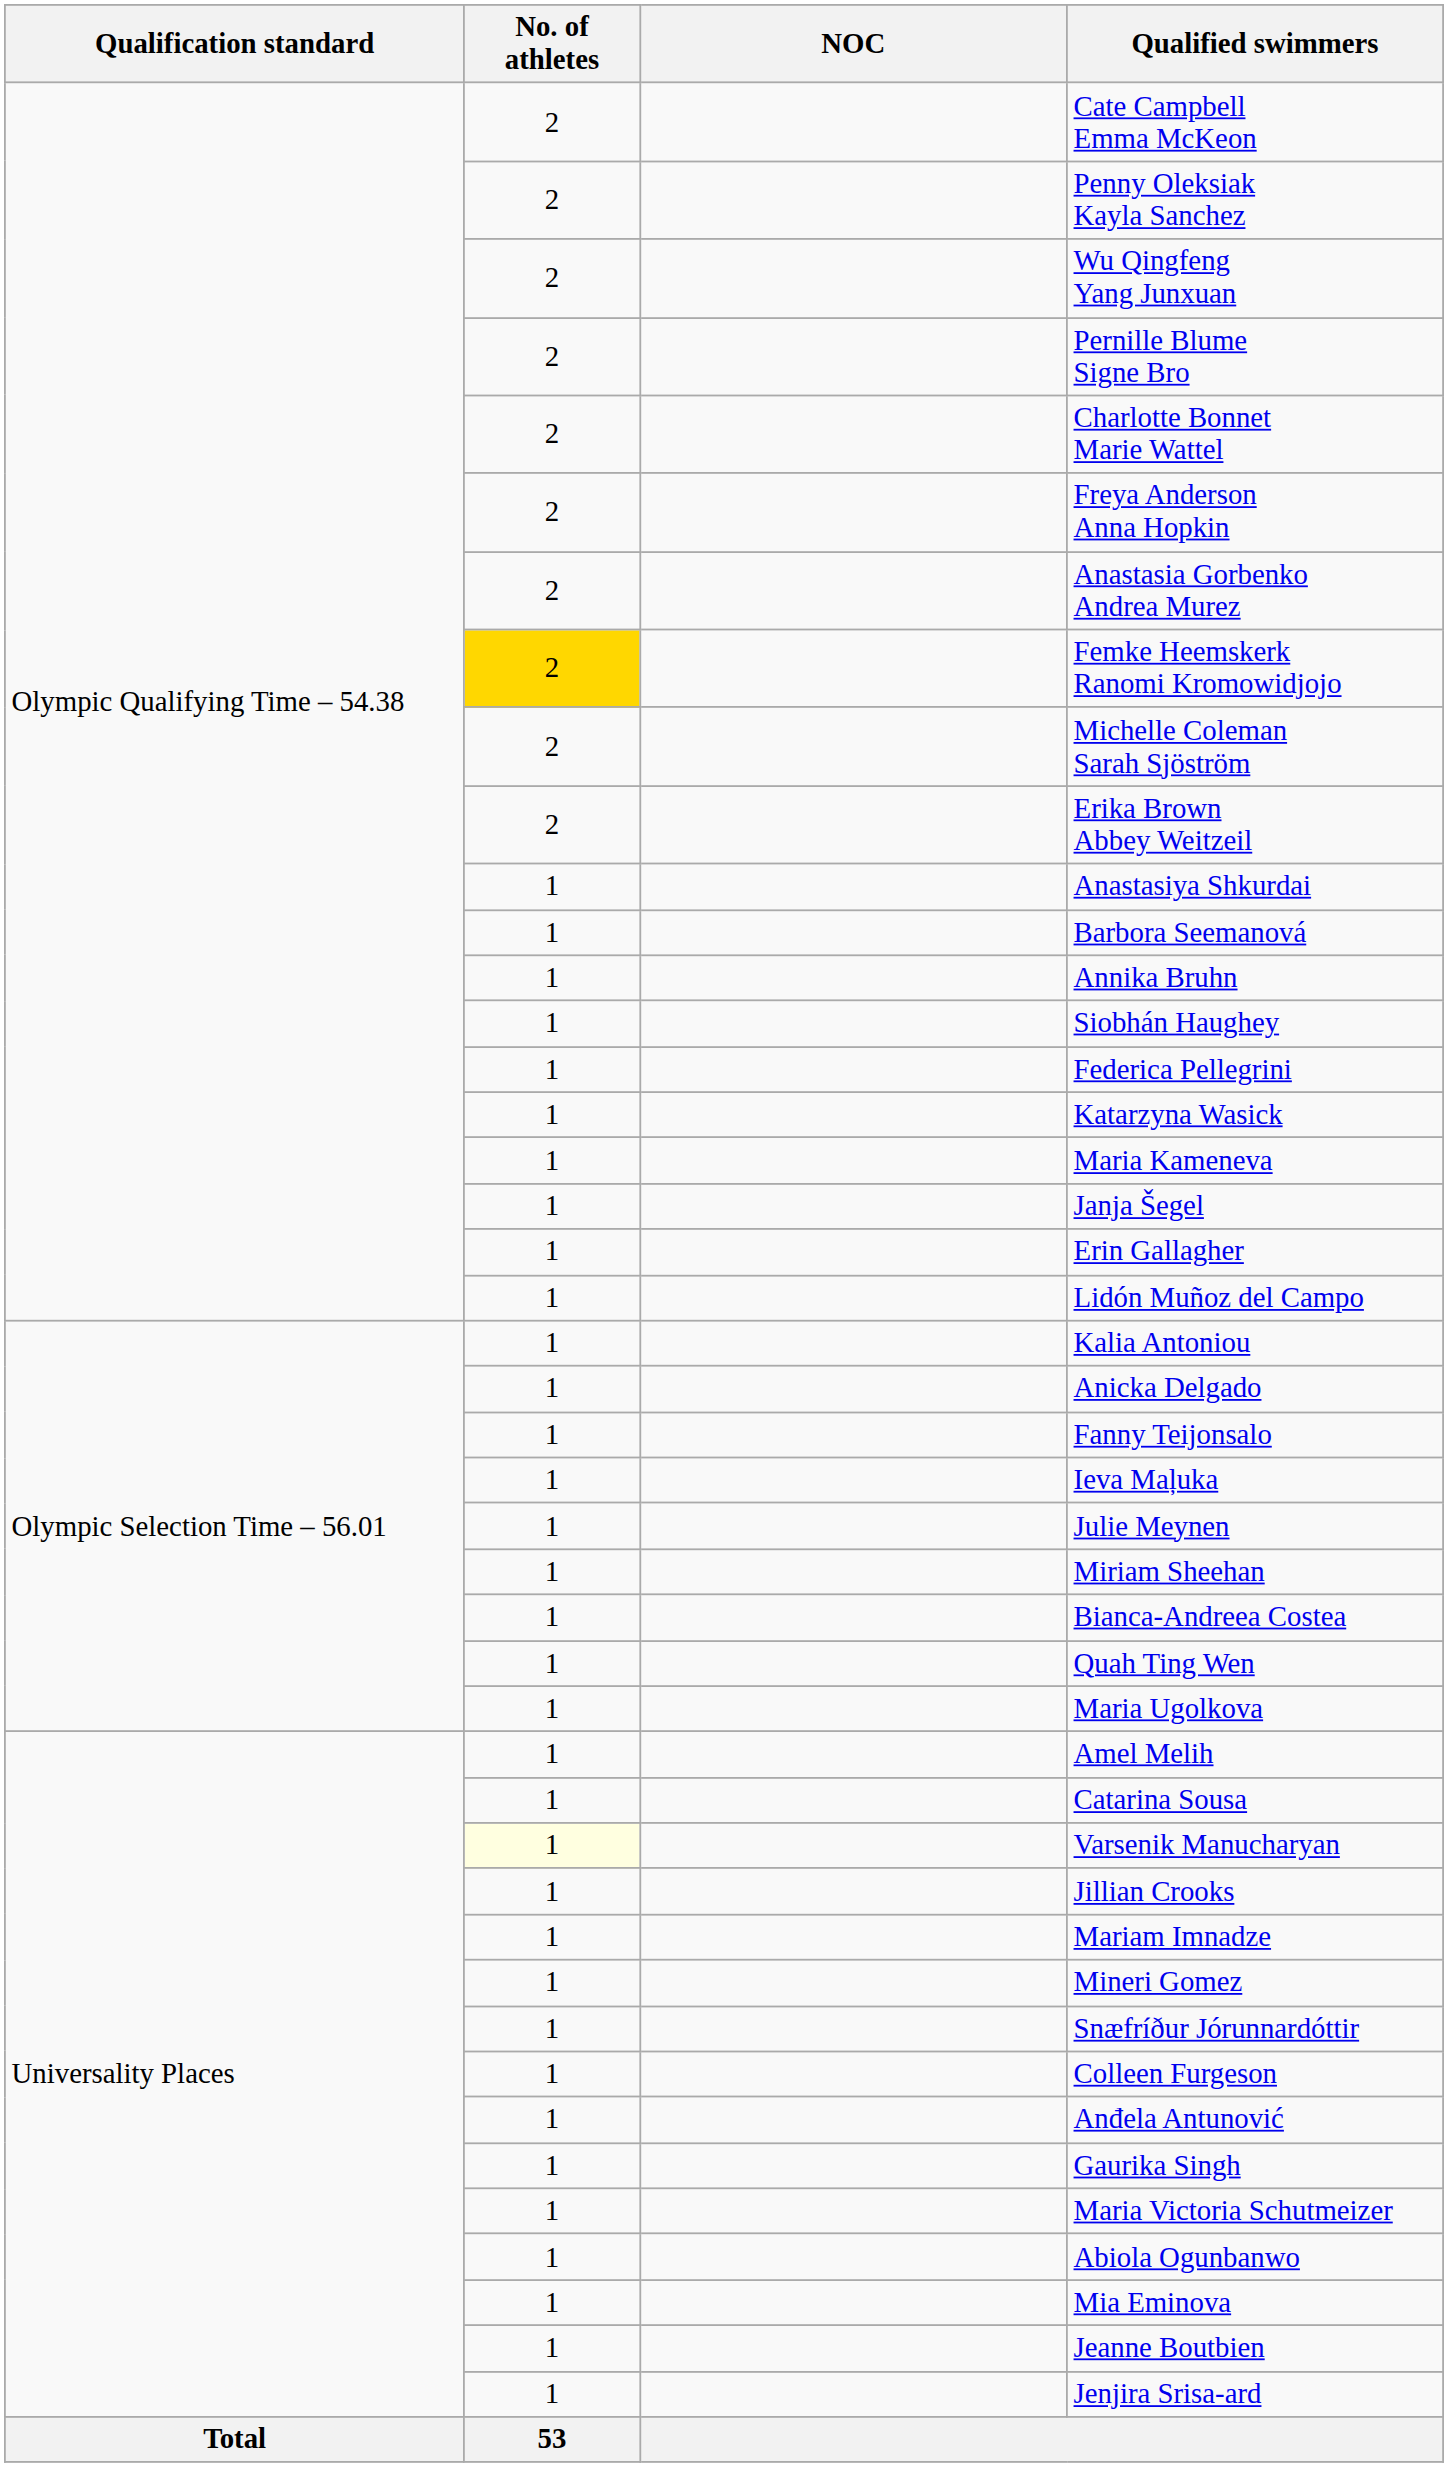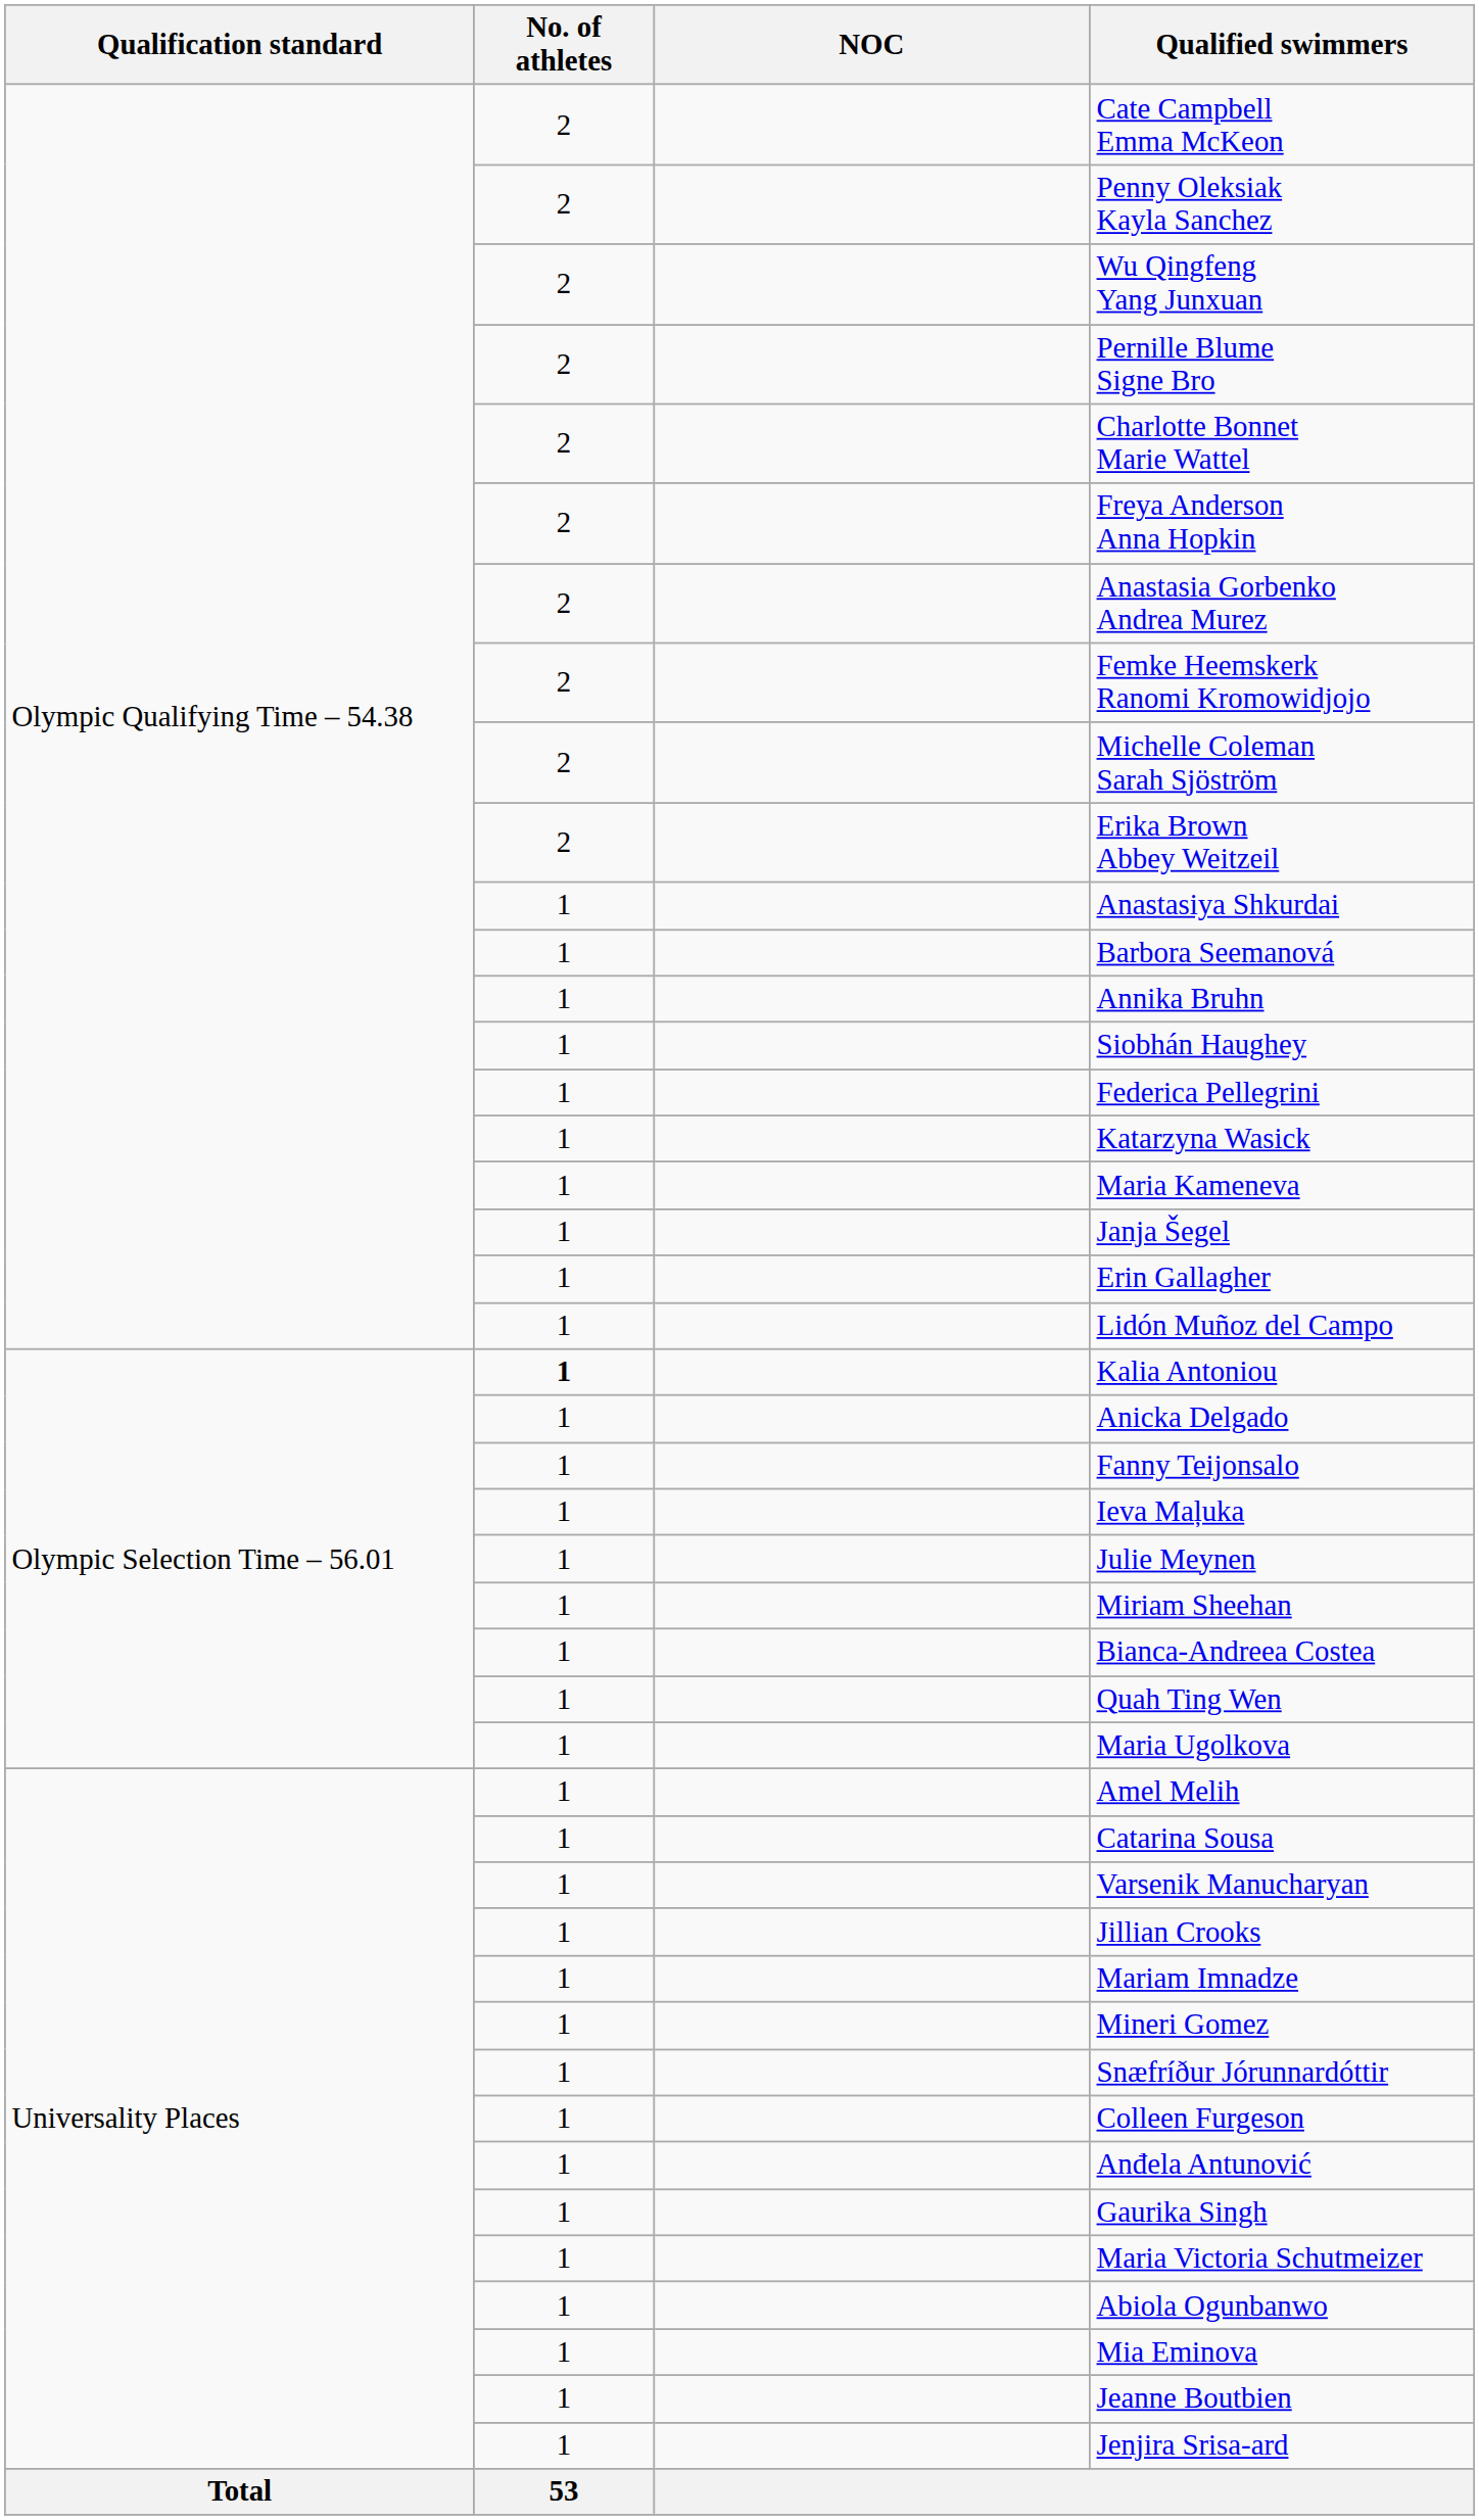Femke Heemskerk Ranomi Kromowidjojo | No. of athletes: gold background -> no background
Kalia Antoniou | No. of athletes: normal -> bold
Varsenik Manucharyan | No. of athletes: lightyellow background -> no background
